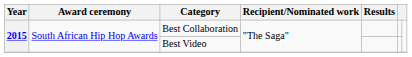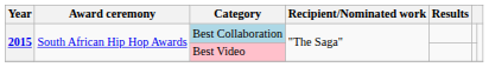Best Collaboration | Category: no background -> lightblue background
Best Video | Category: no background -> pink background
